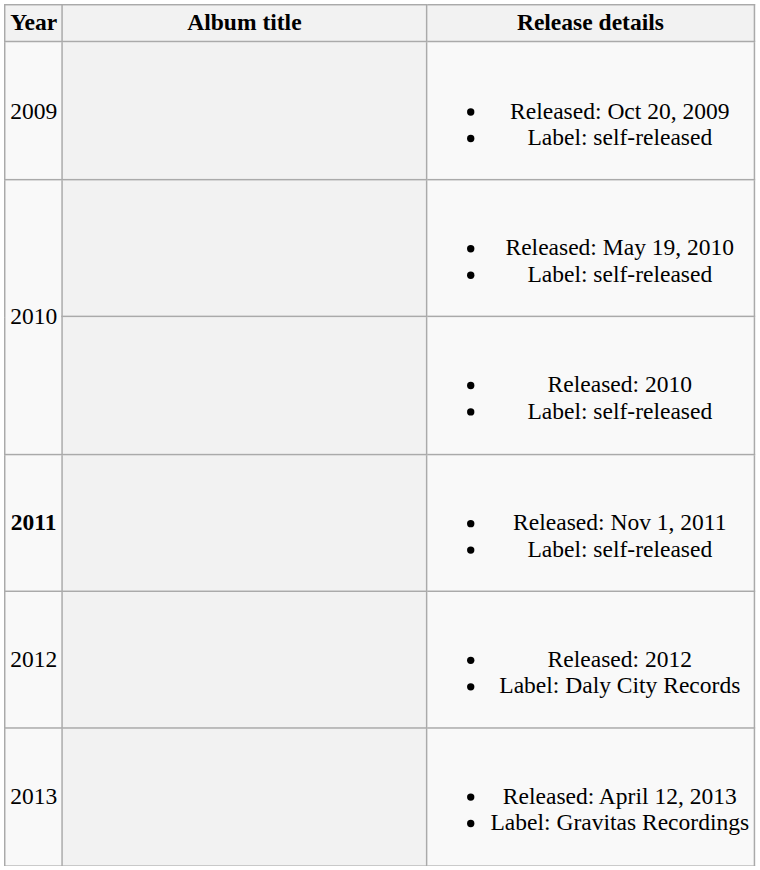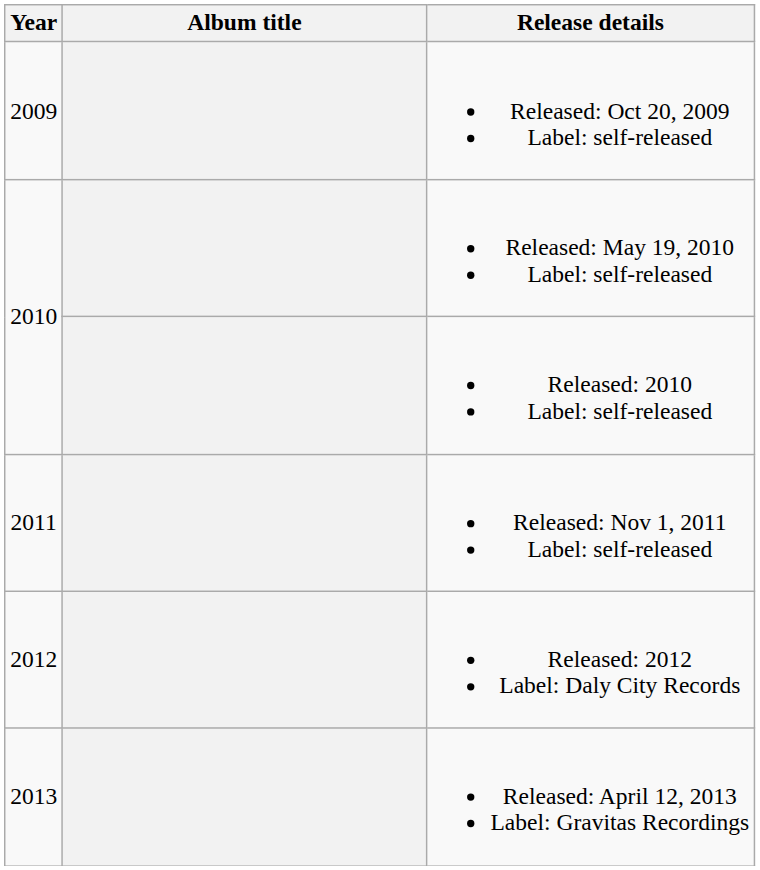Released: Nov 1, 2011 Label: self-released | Year: bold -> normal
